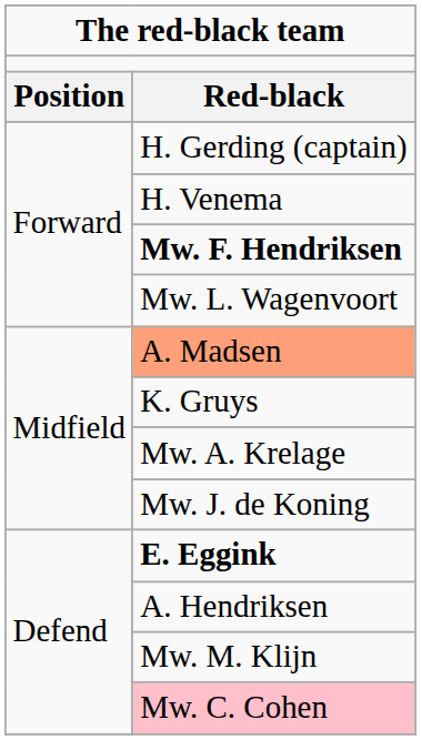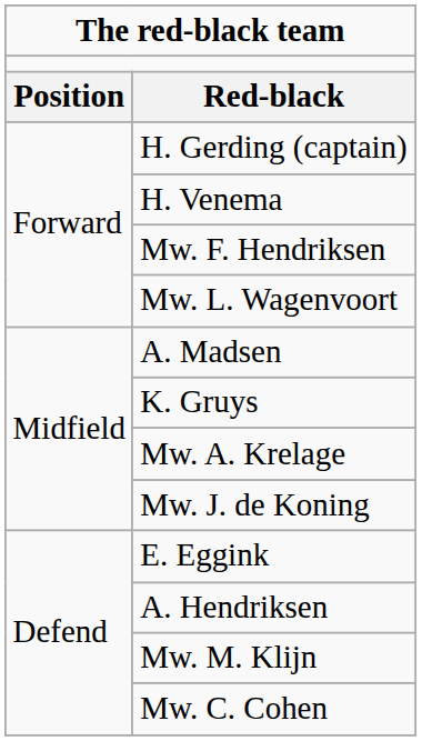Mw. F. Hendriksen | column 2: bold -> normal
A. Madsen | column 2: lightsalmon background -> no background
E. Eggink | column 2: bold -> normal
Mw. C. Cohen | column 2: pink background -> no background
